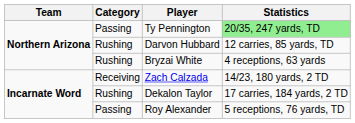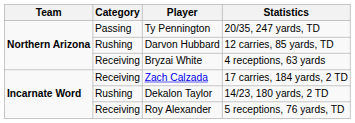Ty Pennington | Statistics: lightgreen background -> no background
Bryzai White | Category: Rushing -> Receiving
Zach Calzada | Statistics: 14/23, 180 yards, 2 TD -> 17 carries, 184 yards, 2 TD
Dekalon Taylor | Statistics: 17 carries, 184 yards, 2 TD -> 14/23, 180 yards, 2 TD
Roy Alexander | Category: Passing -> Receiving
